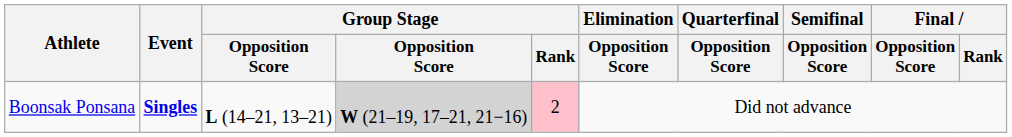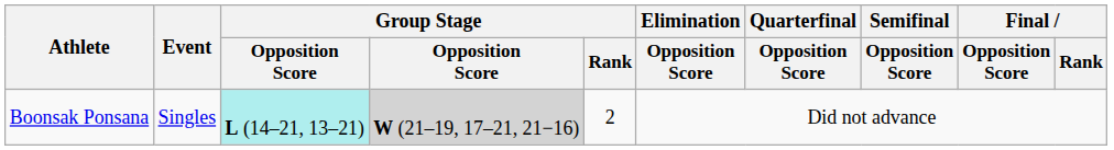Boonsak Ponsana | Event: bold -> normal
Boonsak Ponsana | column 3: no background -> paleturquoise background
Boonsak Ponsana | Group Stage / Rank: pink background -> no background
